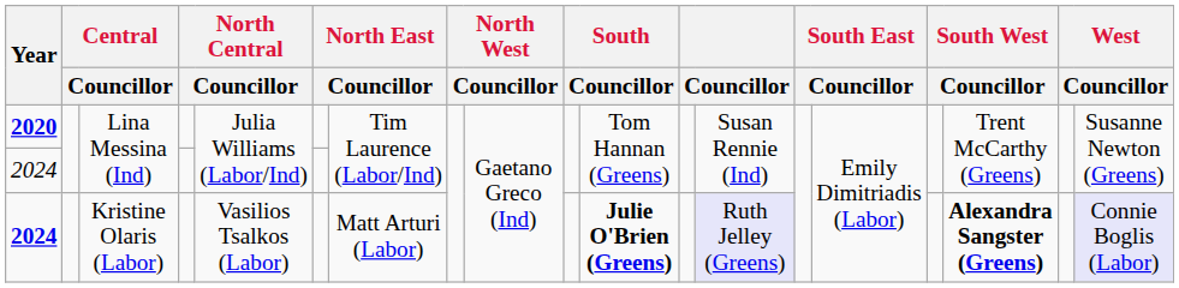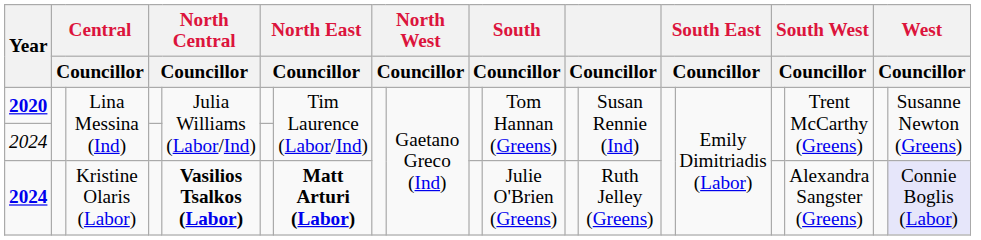2024 / Kristine Olaris (Labor) | column 5: normal -> bold
2024 / Kristine Olaris (Labor) | column 7: normal -> bold
2024 / Kristine Olaris (Labor) | column 11: bold -> normal
2024 / Kristine Olaris (Labor) | column 13: lavender background -> no background
2024 / Kristine Olaris (Labor) | column 17: bold -> normal
